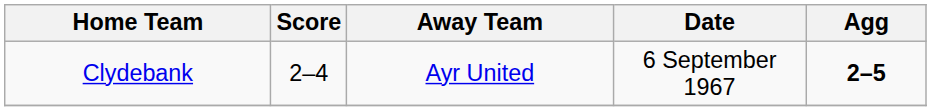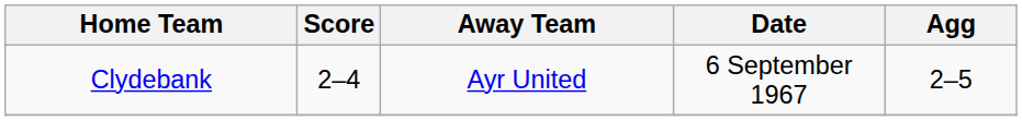Clydebank | Agg: bold -> normal
